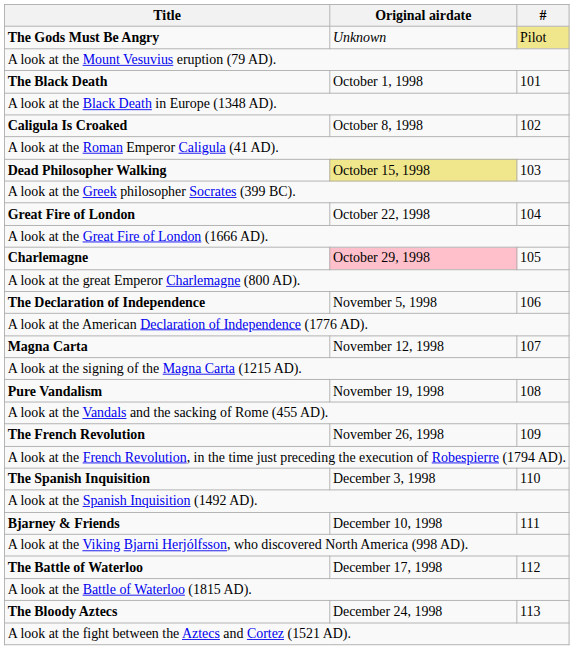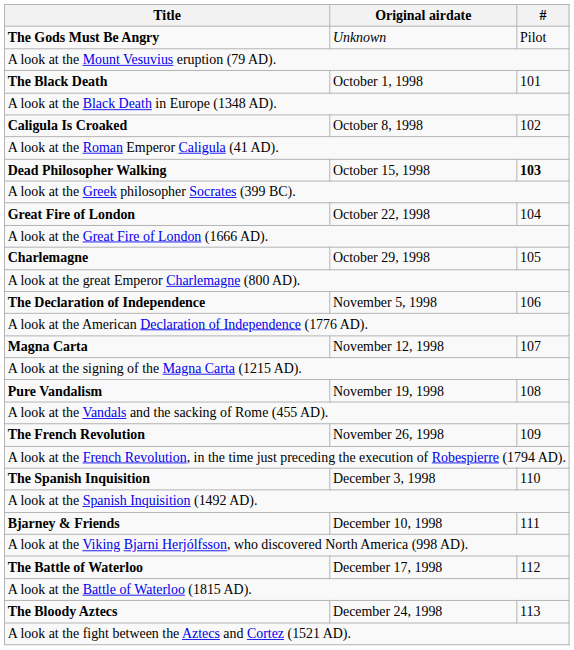The Gods Must Be Angry | #: khaki background -> no background
Dead Philosopher Walking | Original airdate: khaki background -> no background
Dead Philosopher Walking | #: normal -> bold
Charlemagne | Original airdate: pink background -> no background
